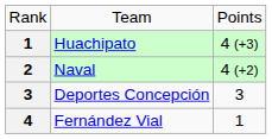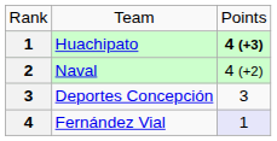Huachipato | column 3: normal -> bold
Fernández Vial | column 3: no background -> lavender background
